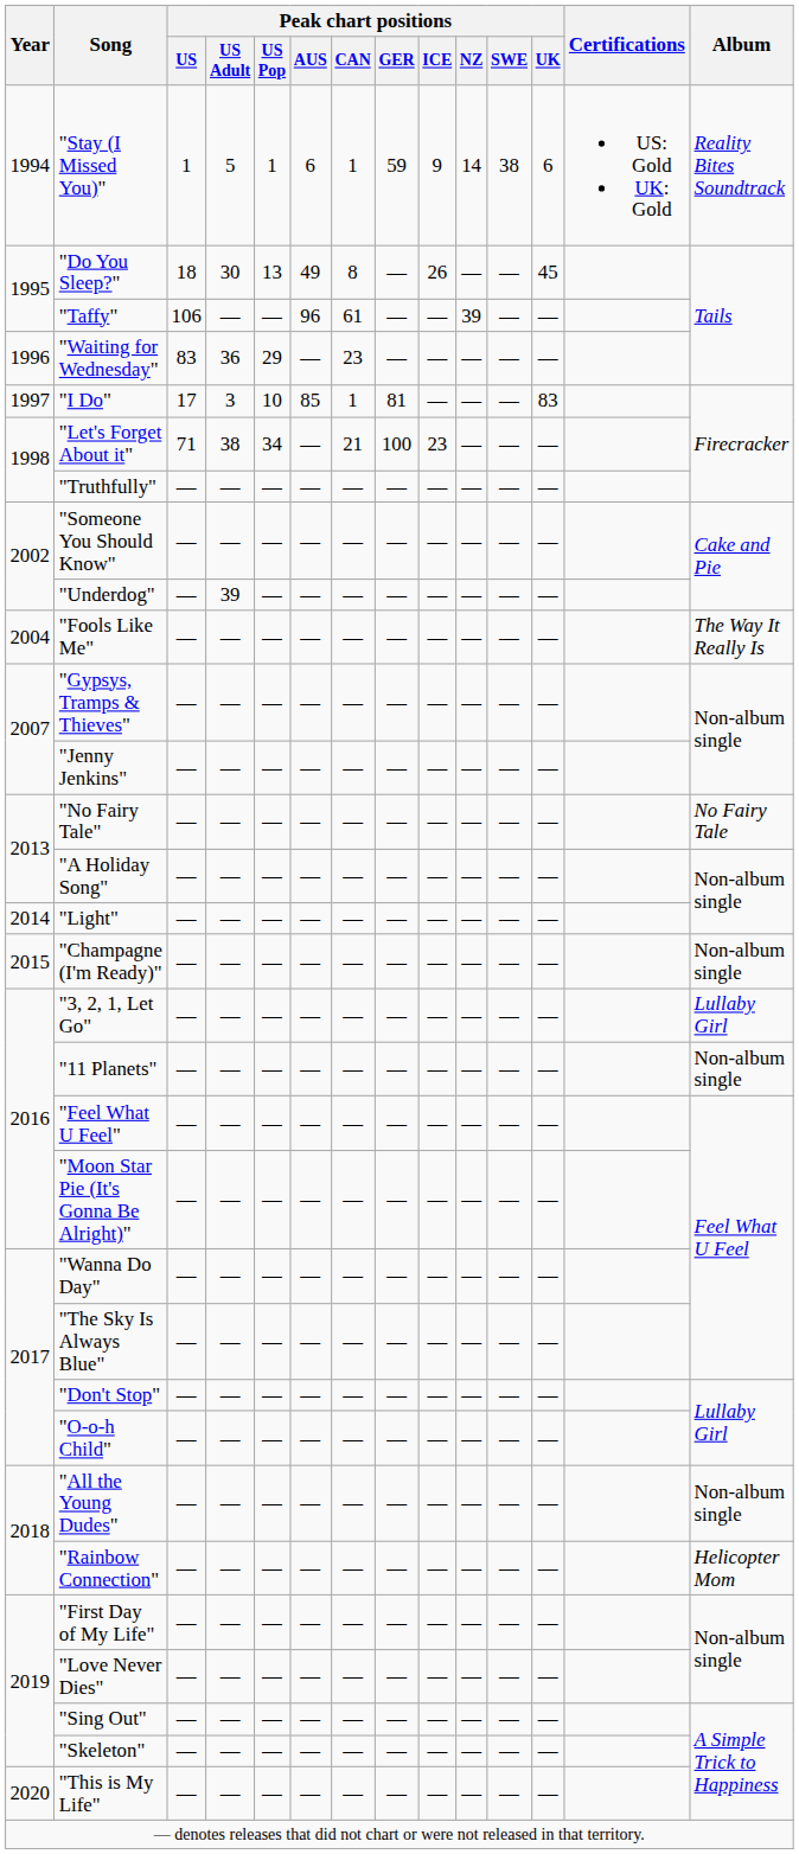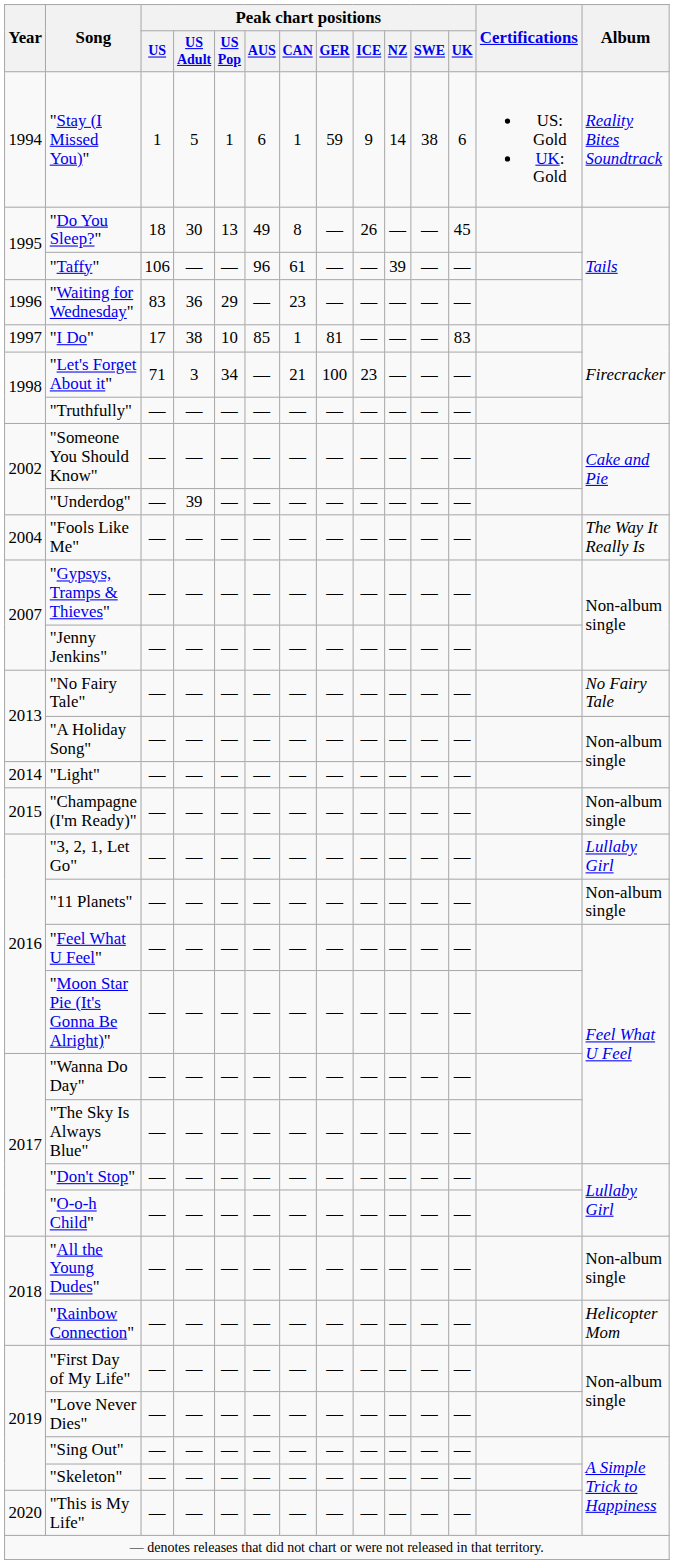"I Do" | Peak chart positions / US Adult: 3 -> 38
"Let's Forget About it" | Peak chart positions / US Adult: 38 -> 3
